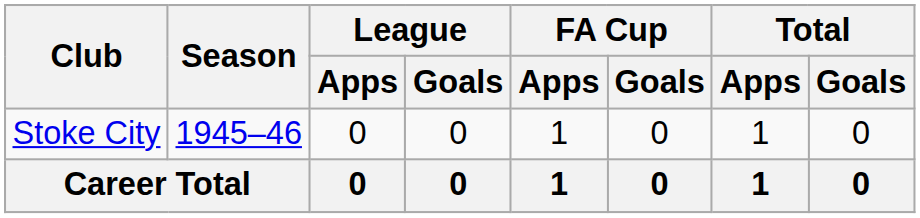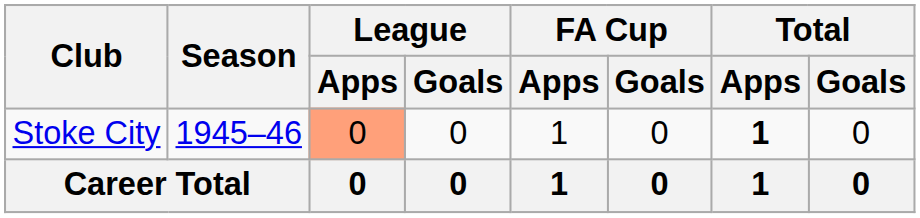Stoke City | League / Apps: no background -> lightsalmon background
Stoke City | Total / Apps: normal -> bold
